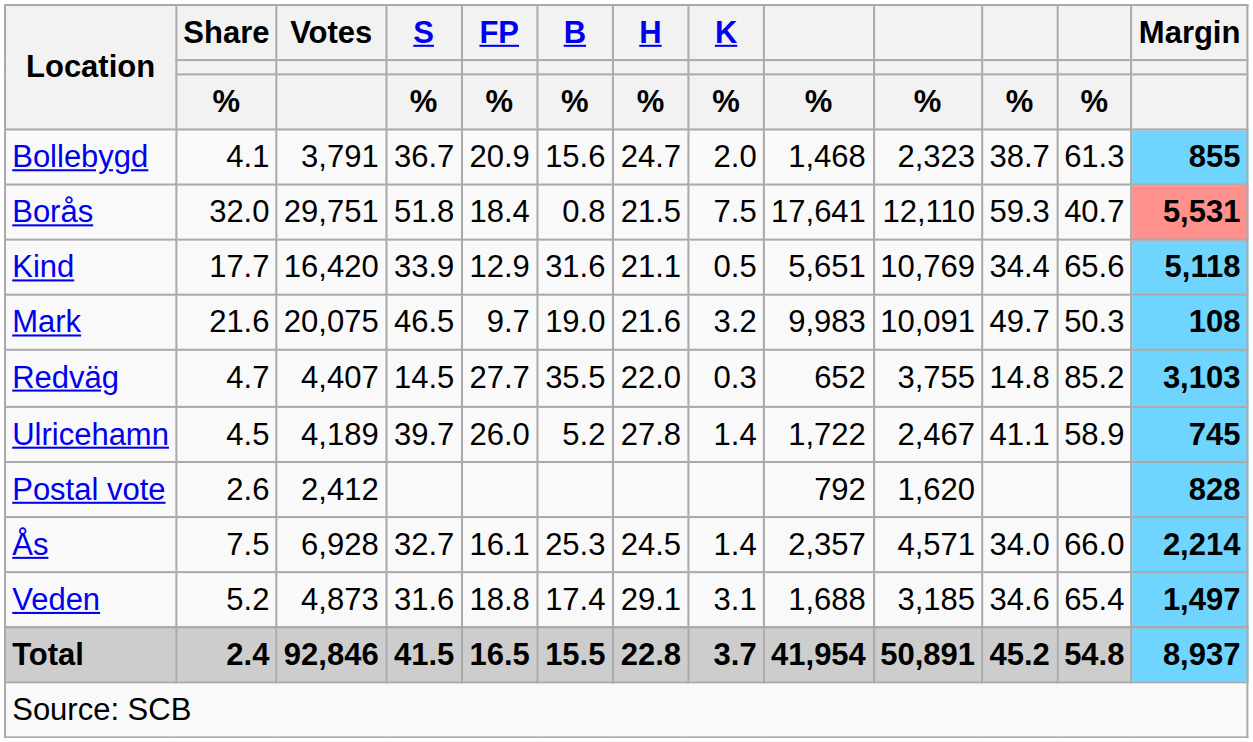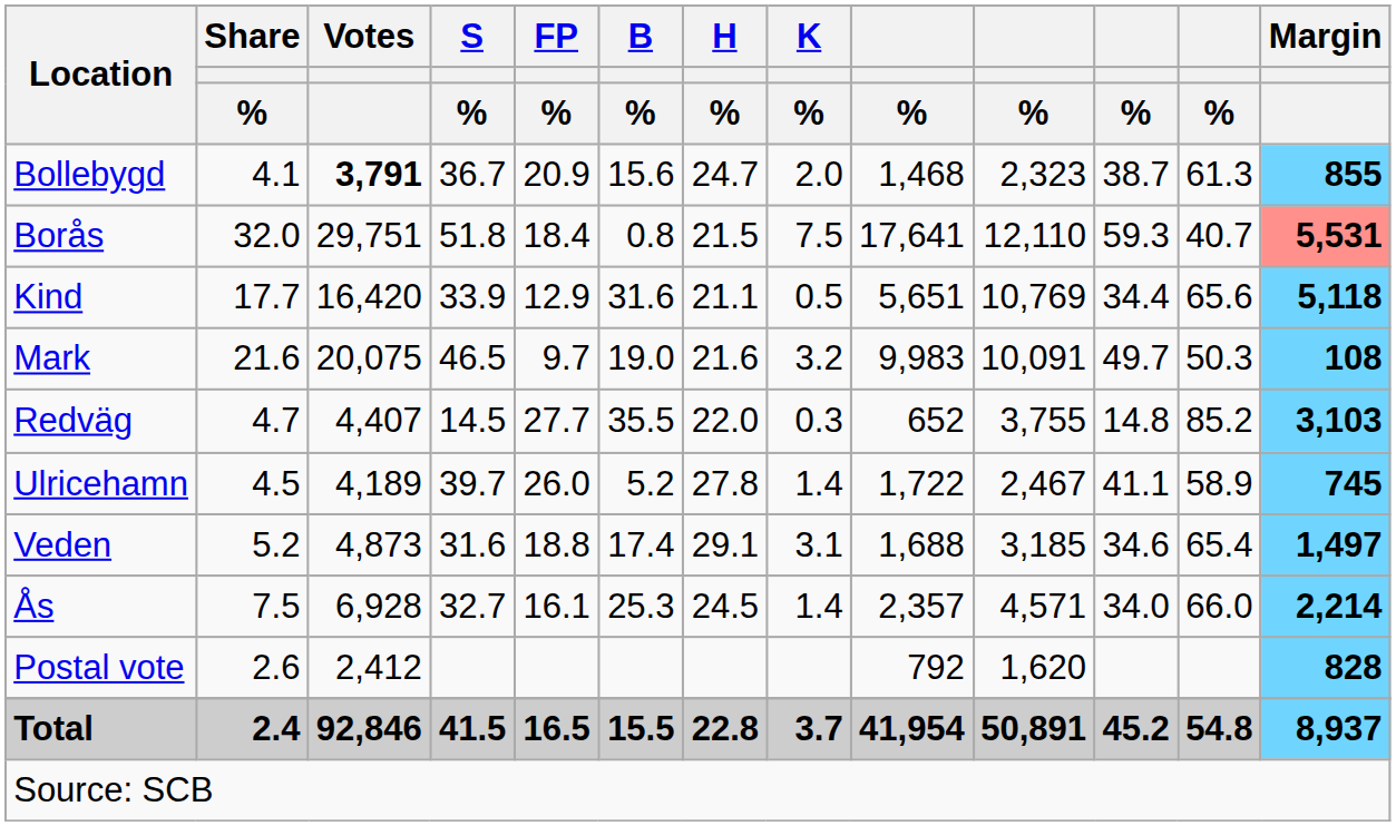Bollebygd | Votes: normal -> bold
rows swapped: Veden <-> Postal vote
